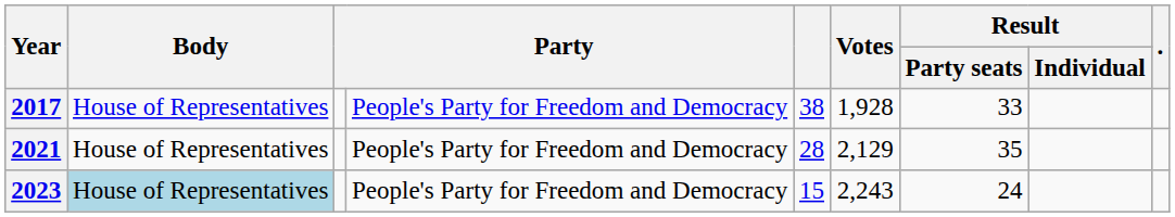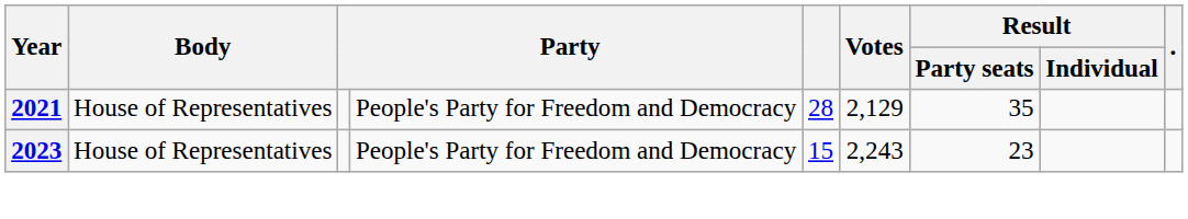- row: 2017 | House of Representatives | People's Party for Freedom and Democracy | 38 | 1,928 | 33
2023 | Body: lightblue background -> no background
2023 | Result / Party seats: 24 -> 23
